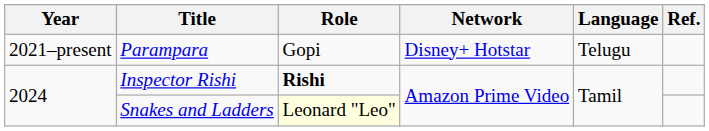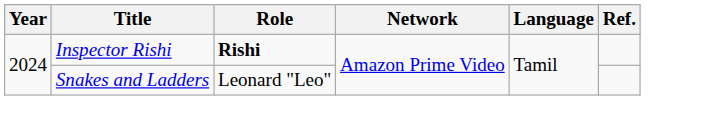- row: 2021–present | Parampara | Gopi | Disney+ Hotstar | Telugu
Snakes and Ladders | Role: lightyellow background -> no background
